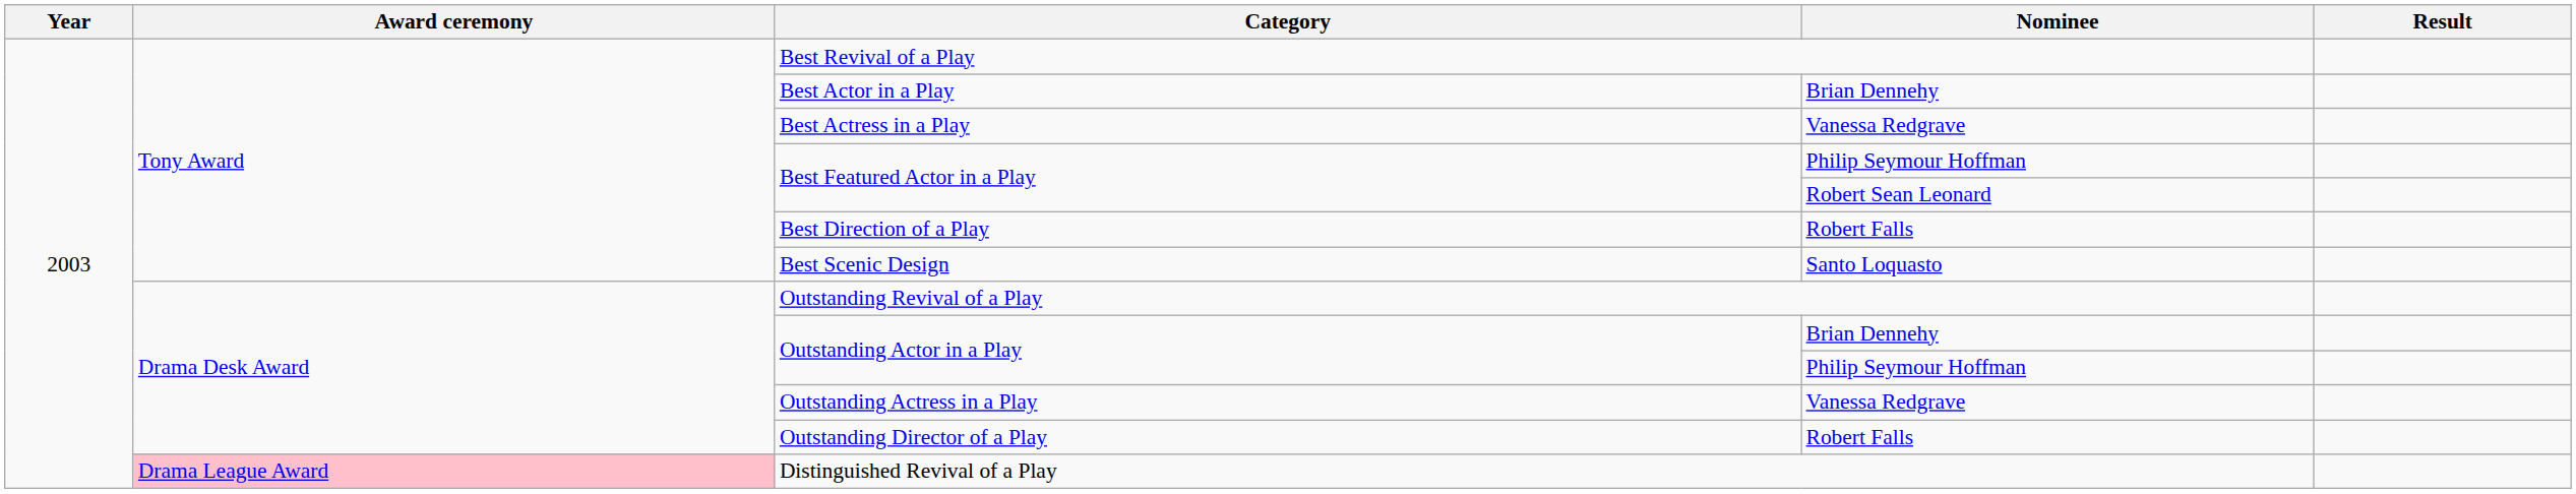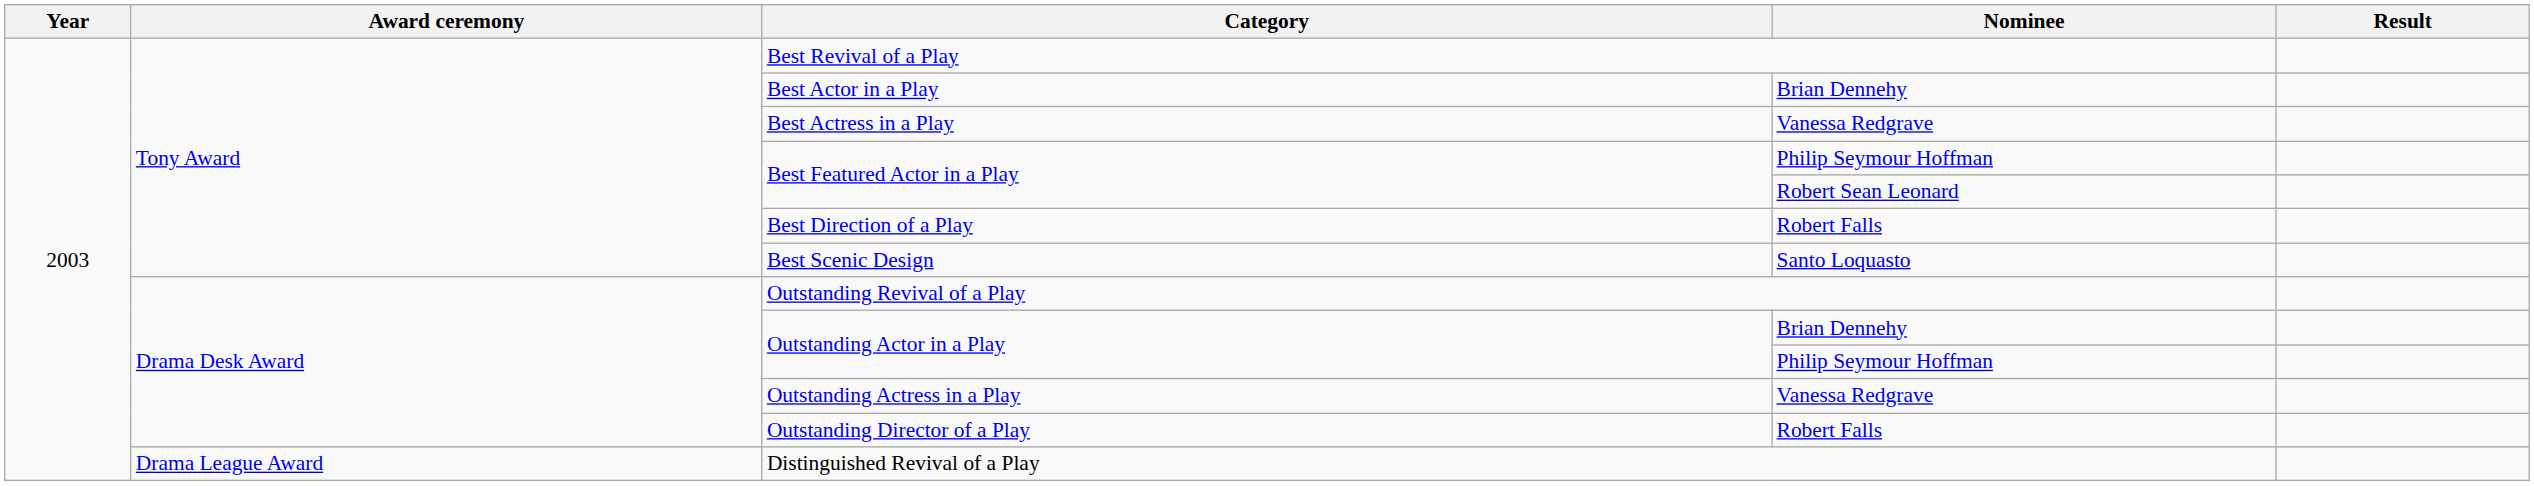Distinguished Revival of a Play | Award ceremony: pink background -> no background
